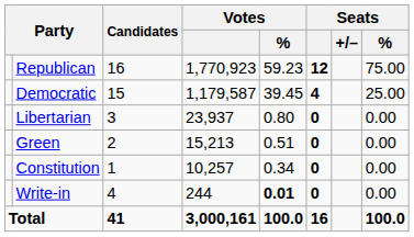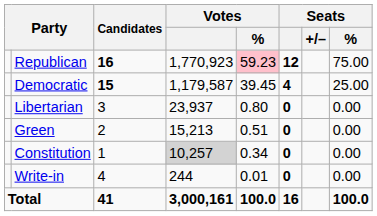Republican | Candidates: normal -> bold
Republican | Votes / %: no background -> pink background
Democratic | Candidates: normal -> bold
Constitution | Votes: no background -> lightgrey background
Write-in | Votes / %: bold -> normal
